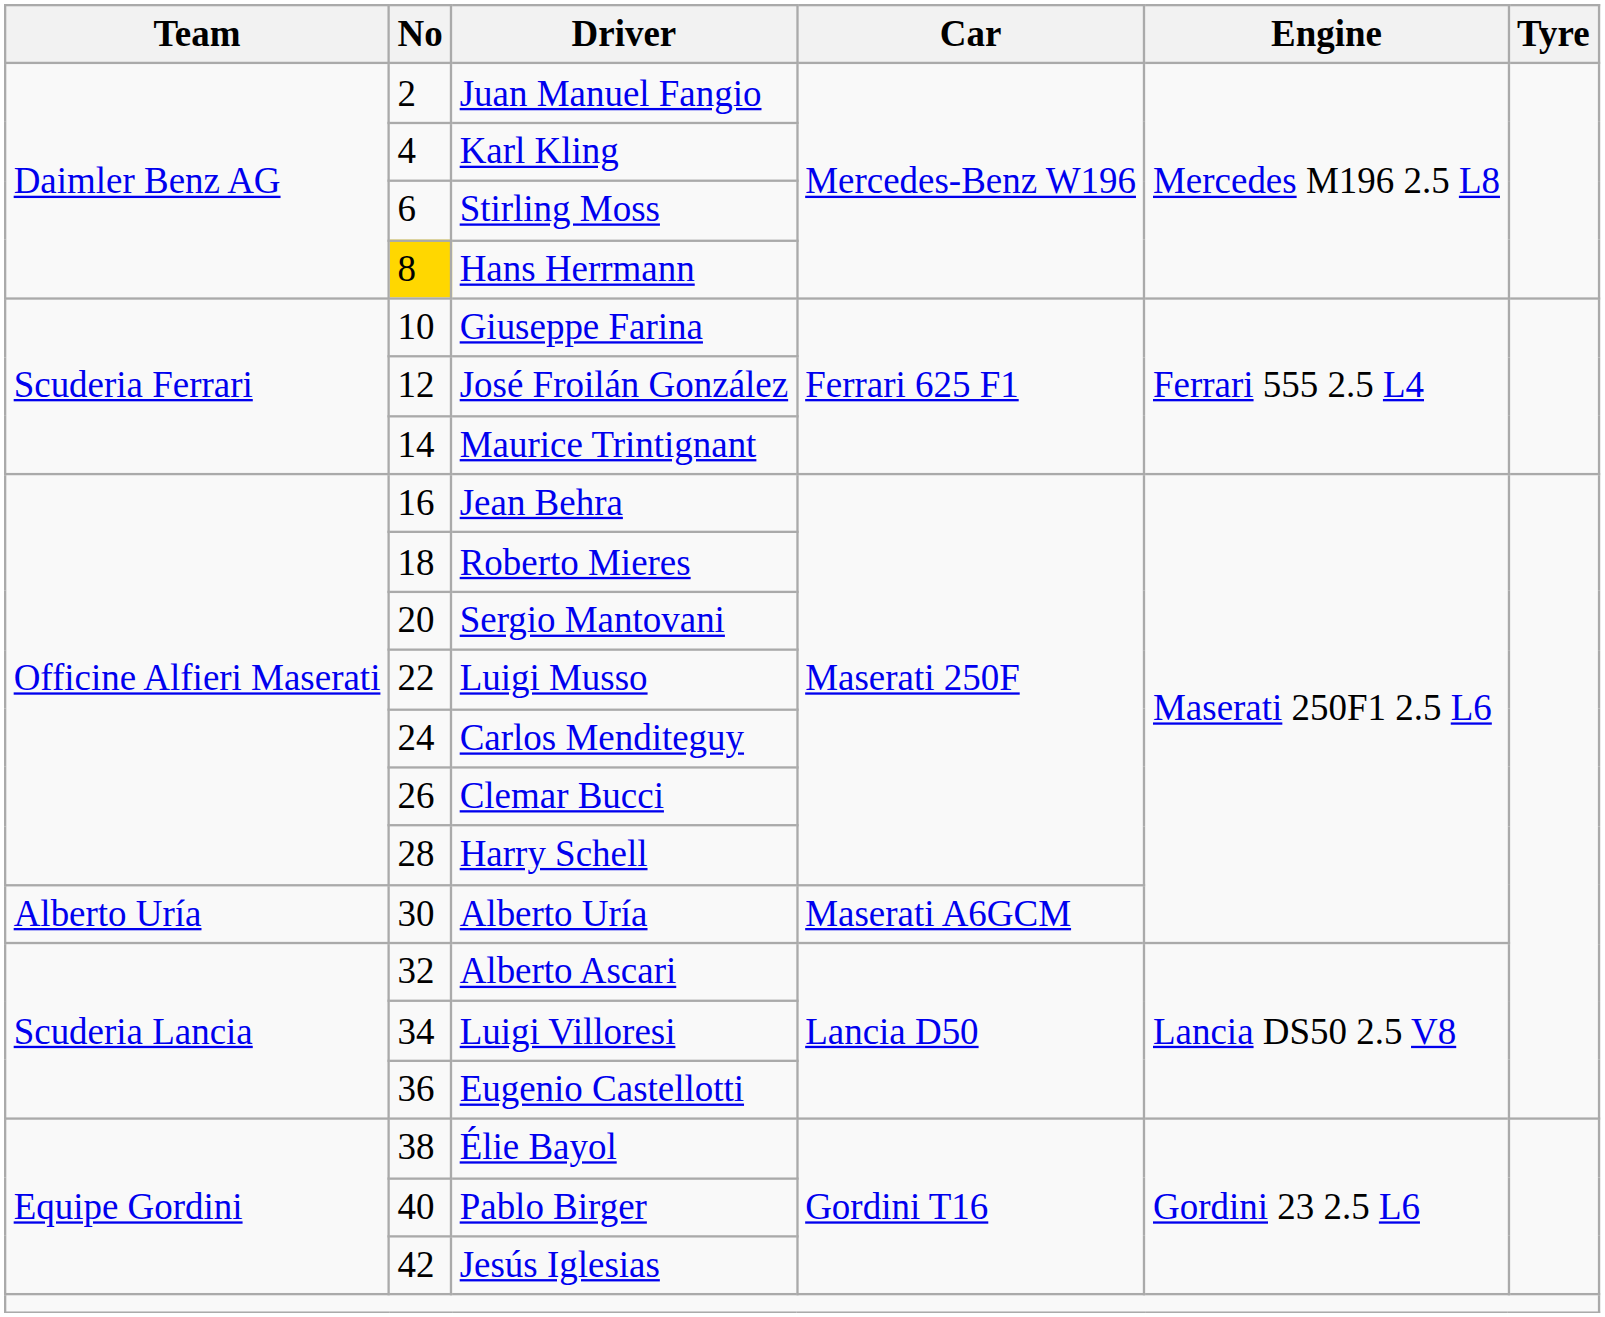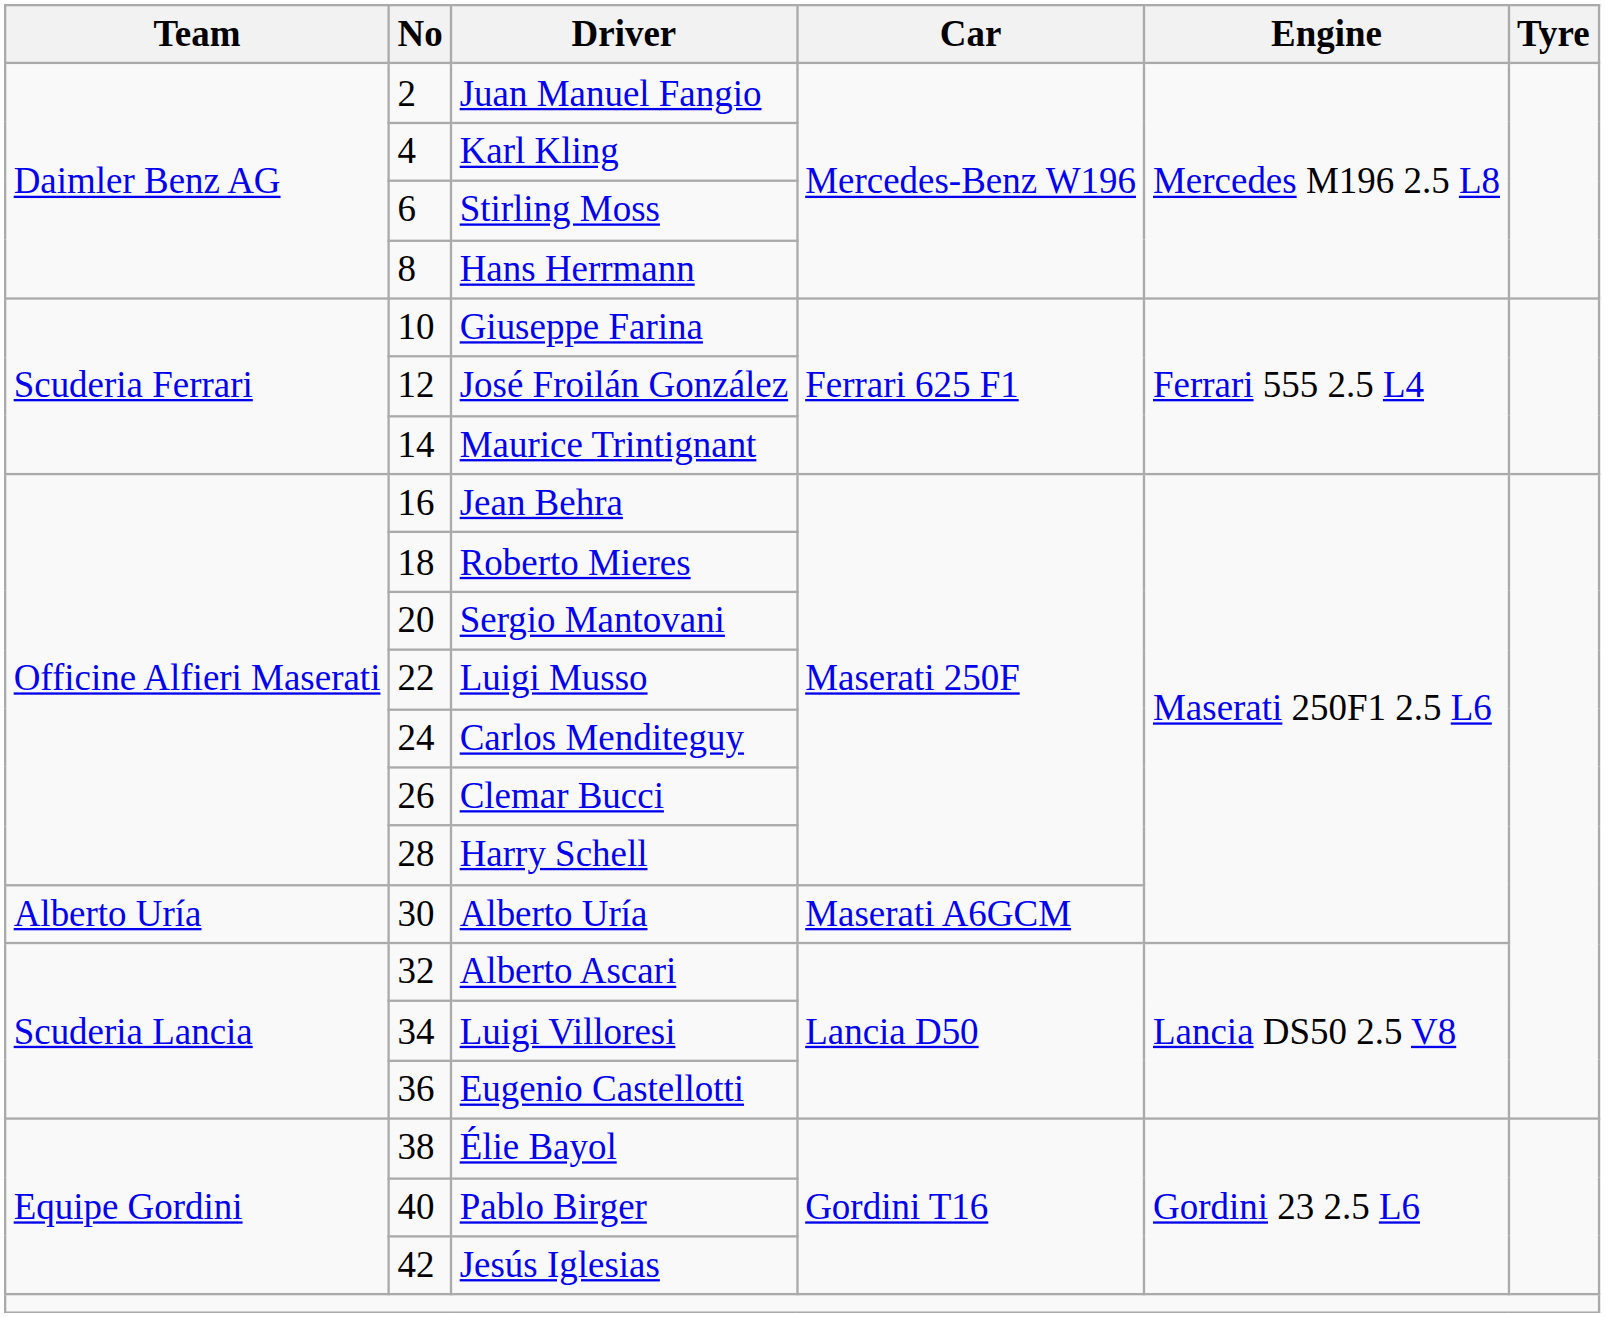Hans Herrmann | No: gold background -> no background
